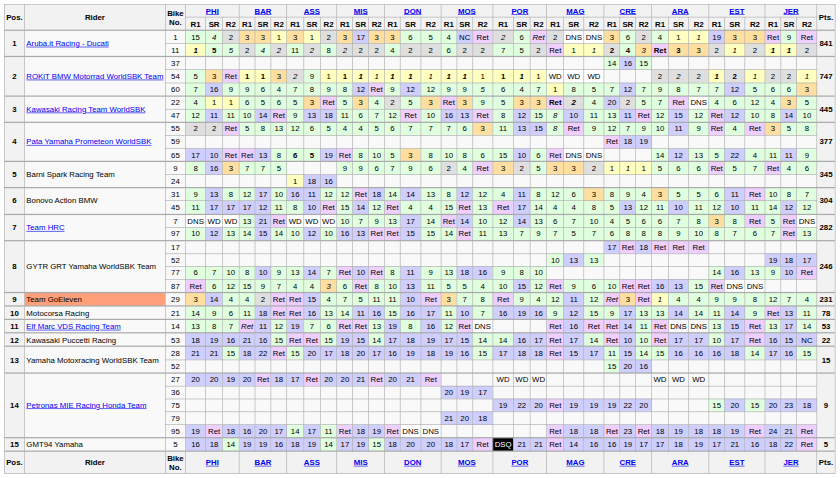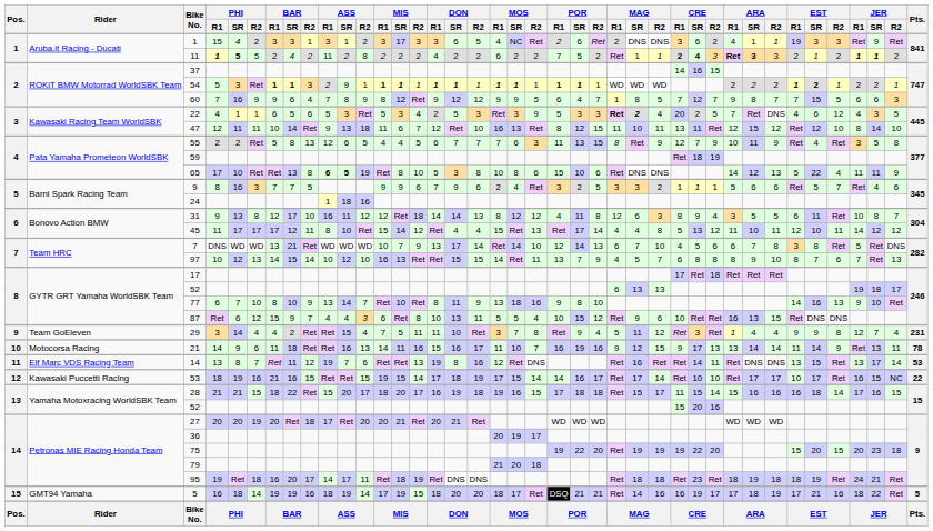60 | EST / SR: 12 -> 15
47 | MAG / R1: 8 -> 11
97 | MAG / R1: 7 -> 4
8 / 52 | MAG / R1: 10 -> 6
29 | Rider: lightsalmon background -> no background
29 | MAG / R1: 12 -> 5
